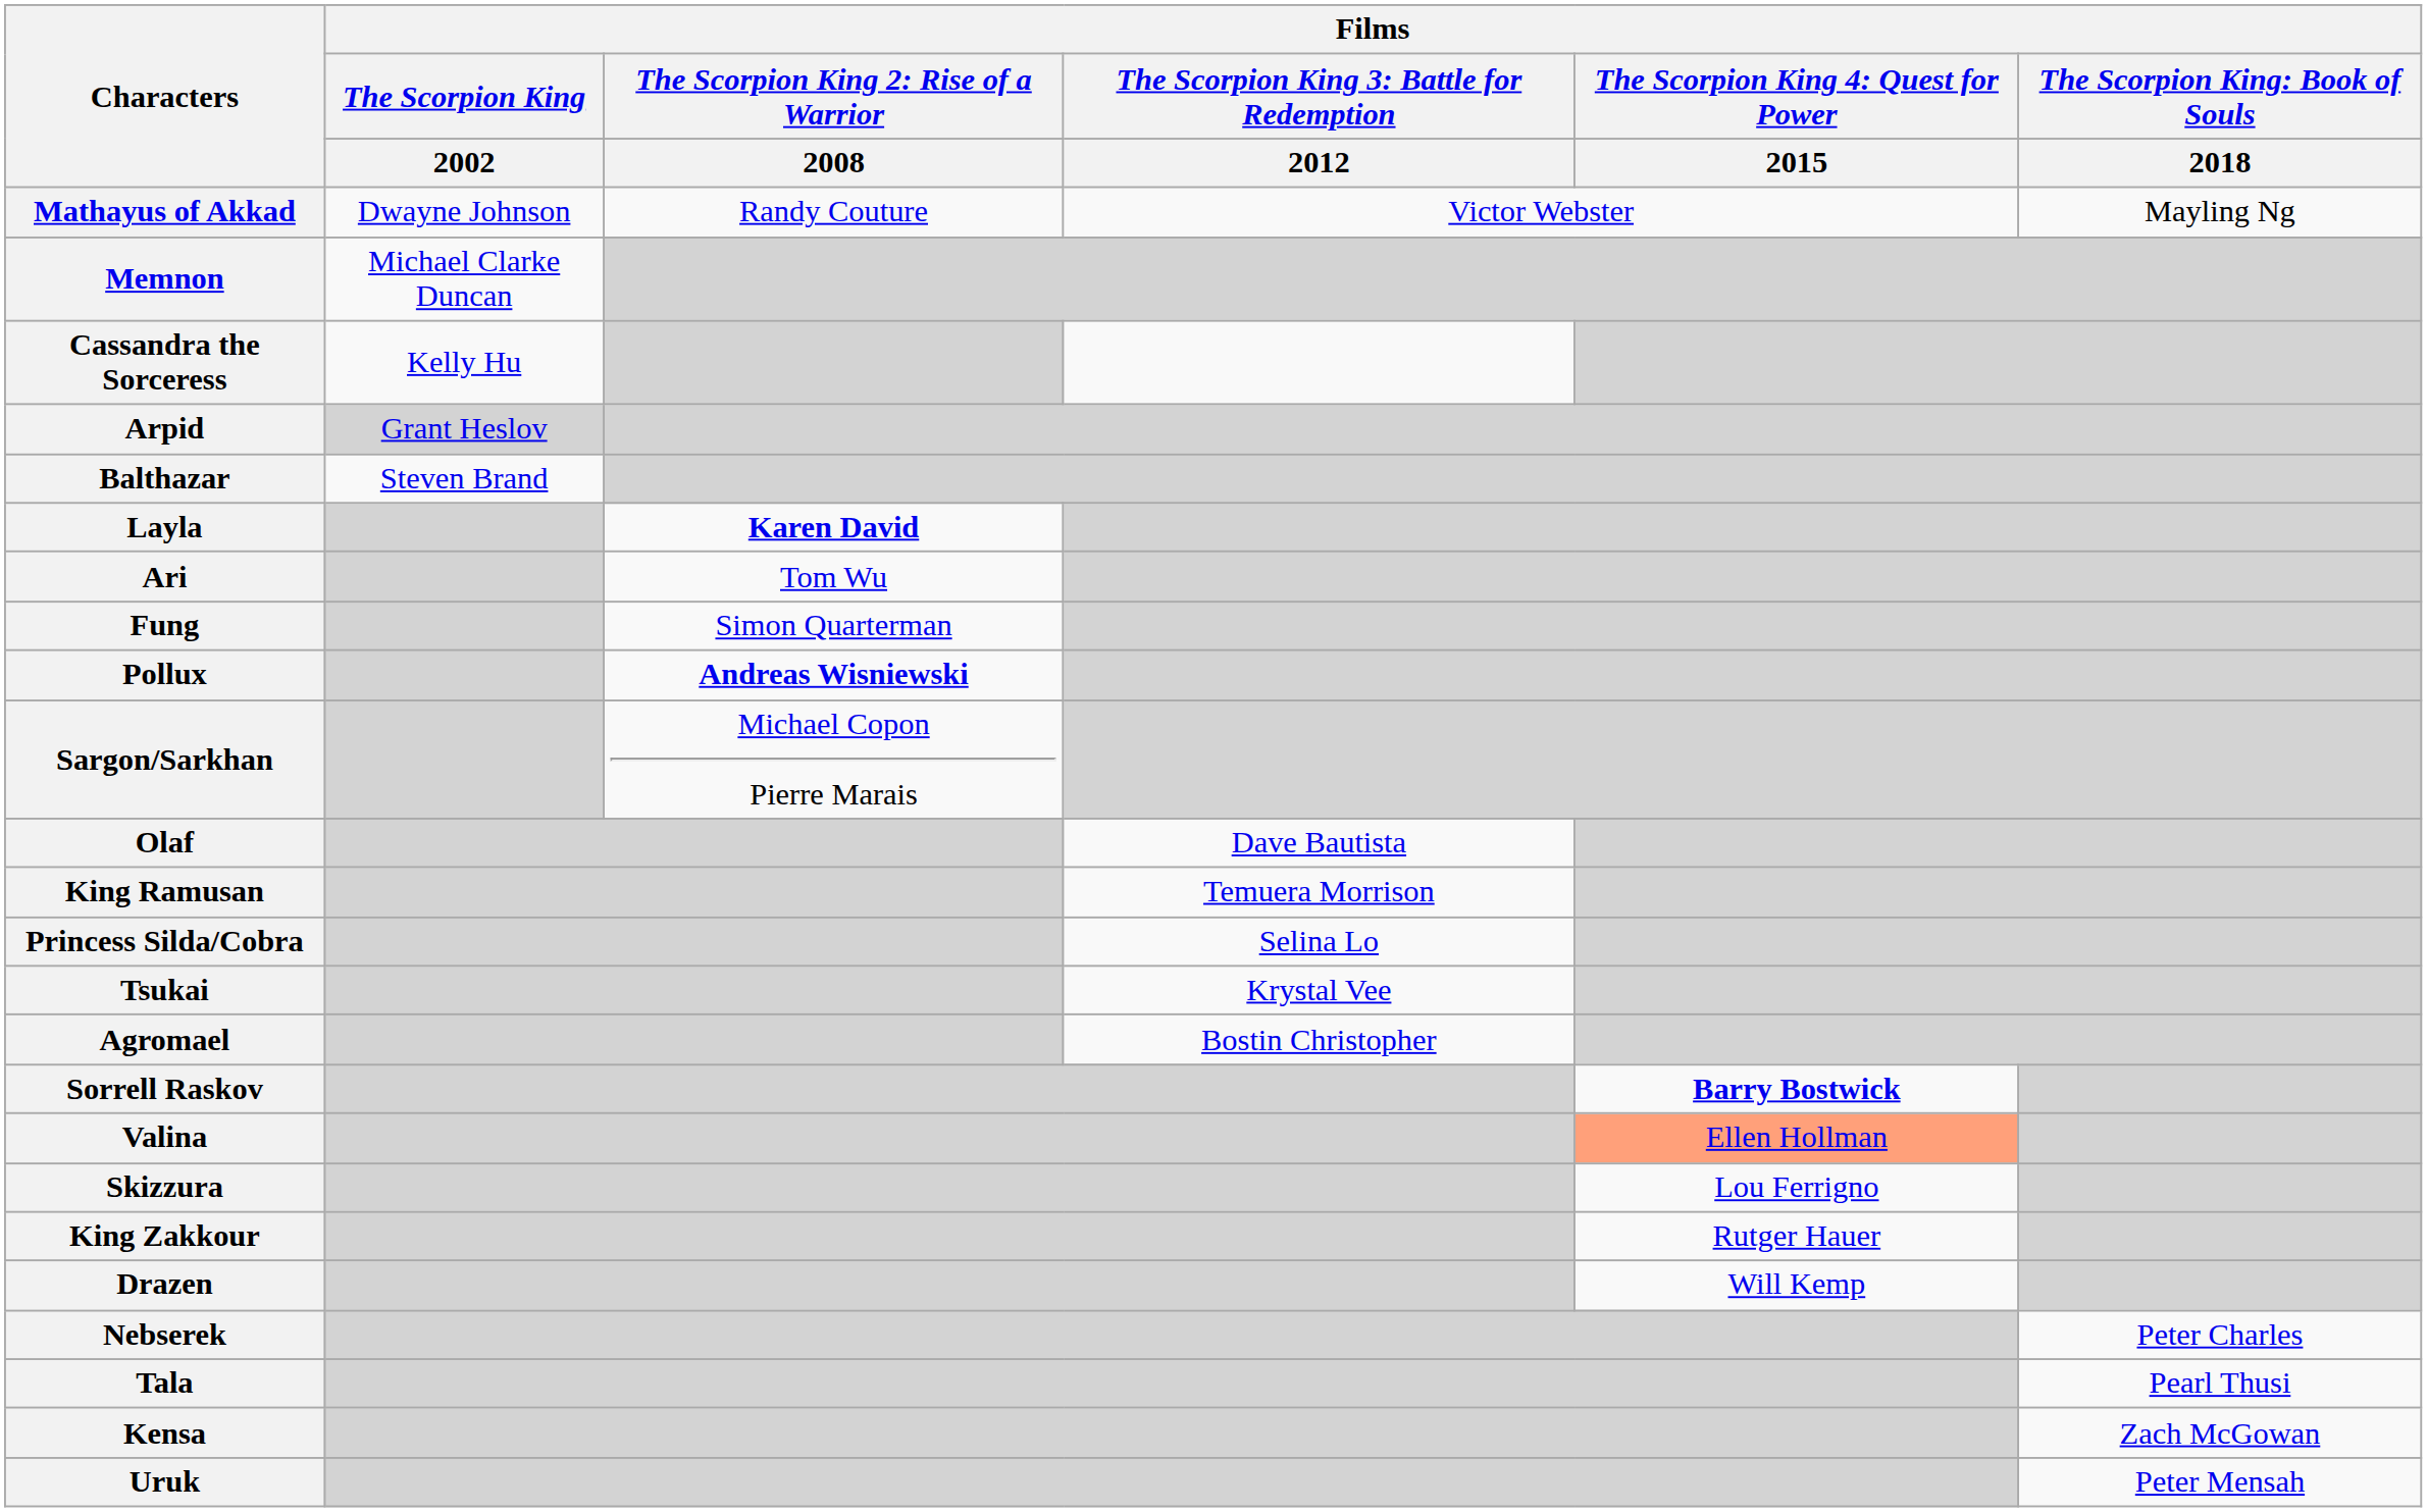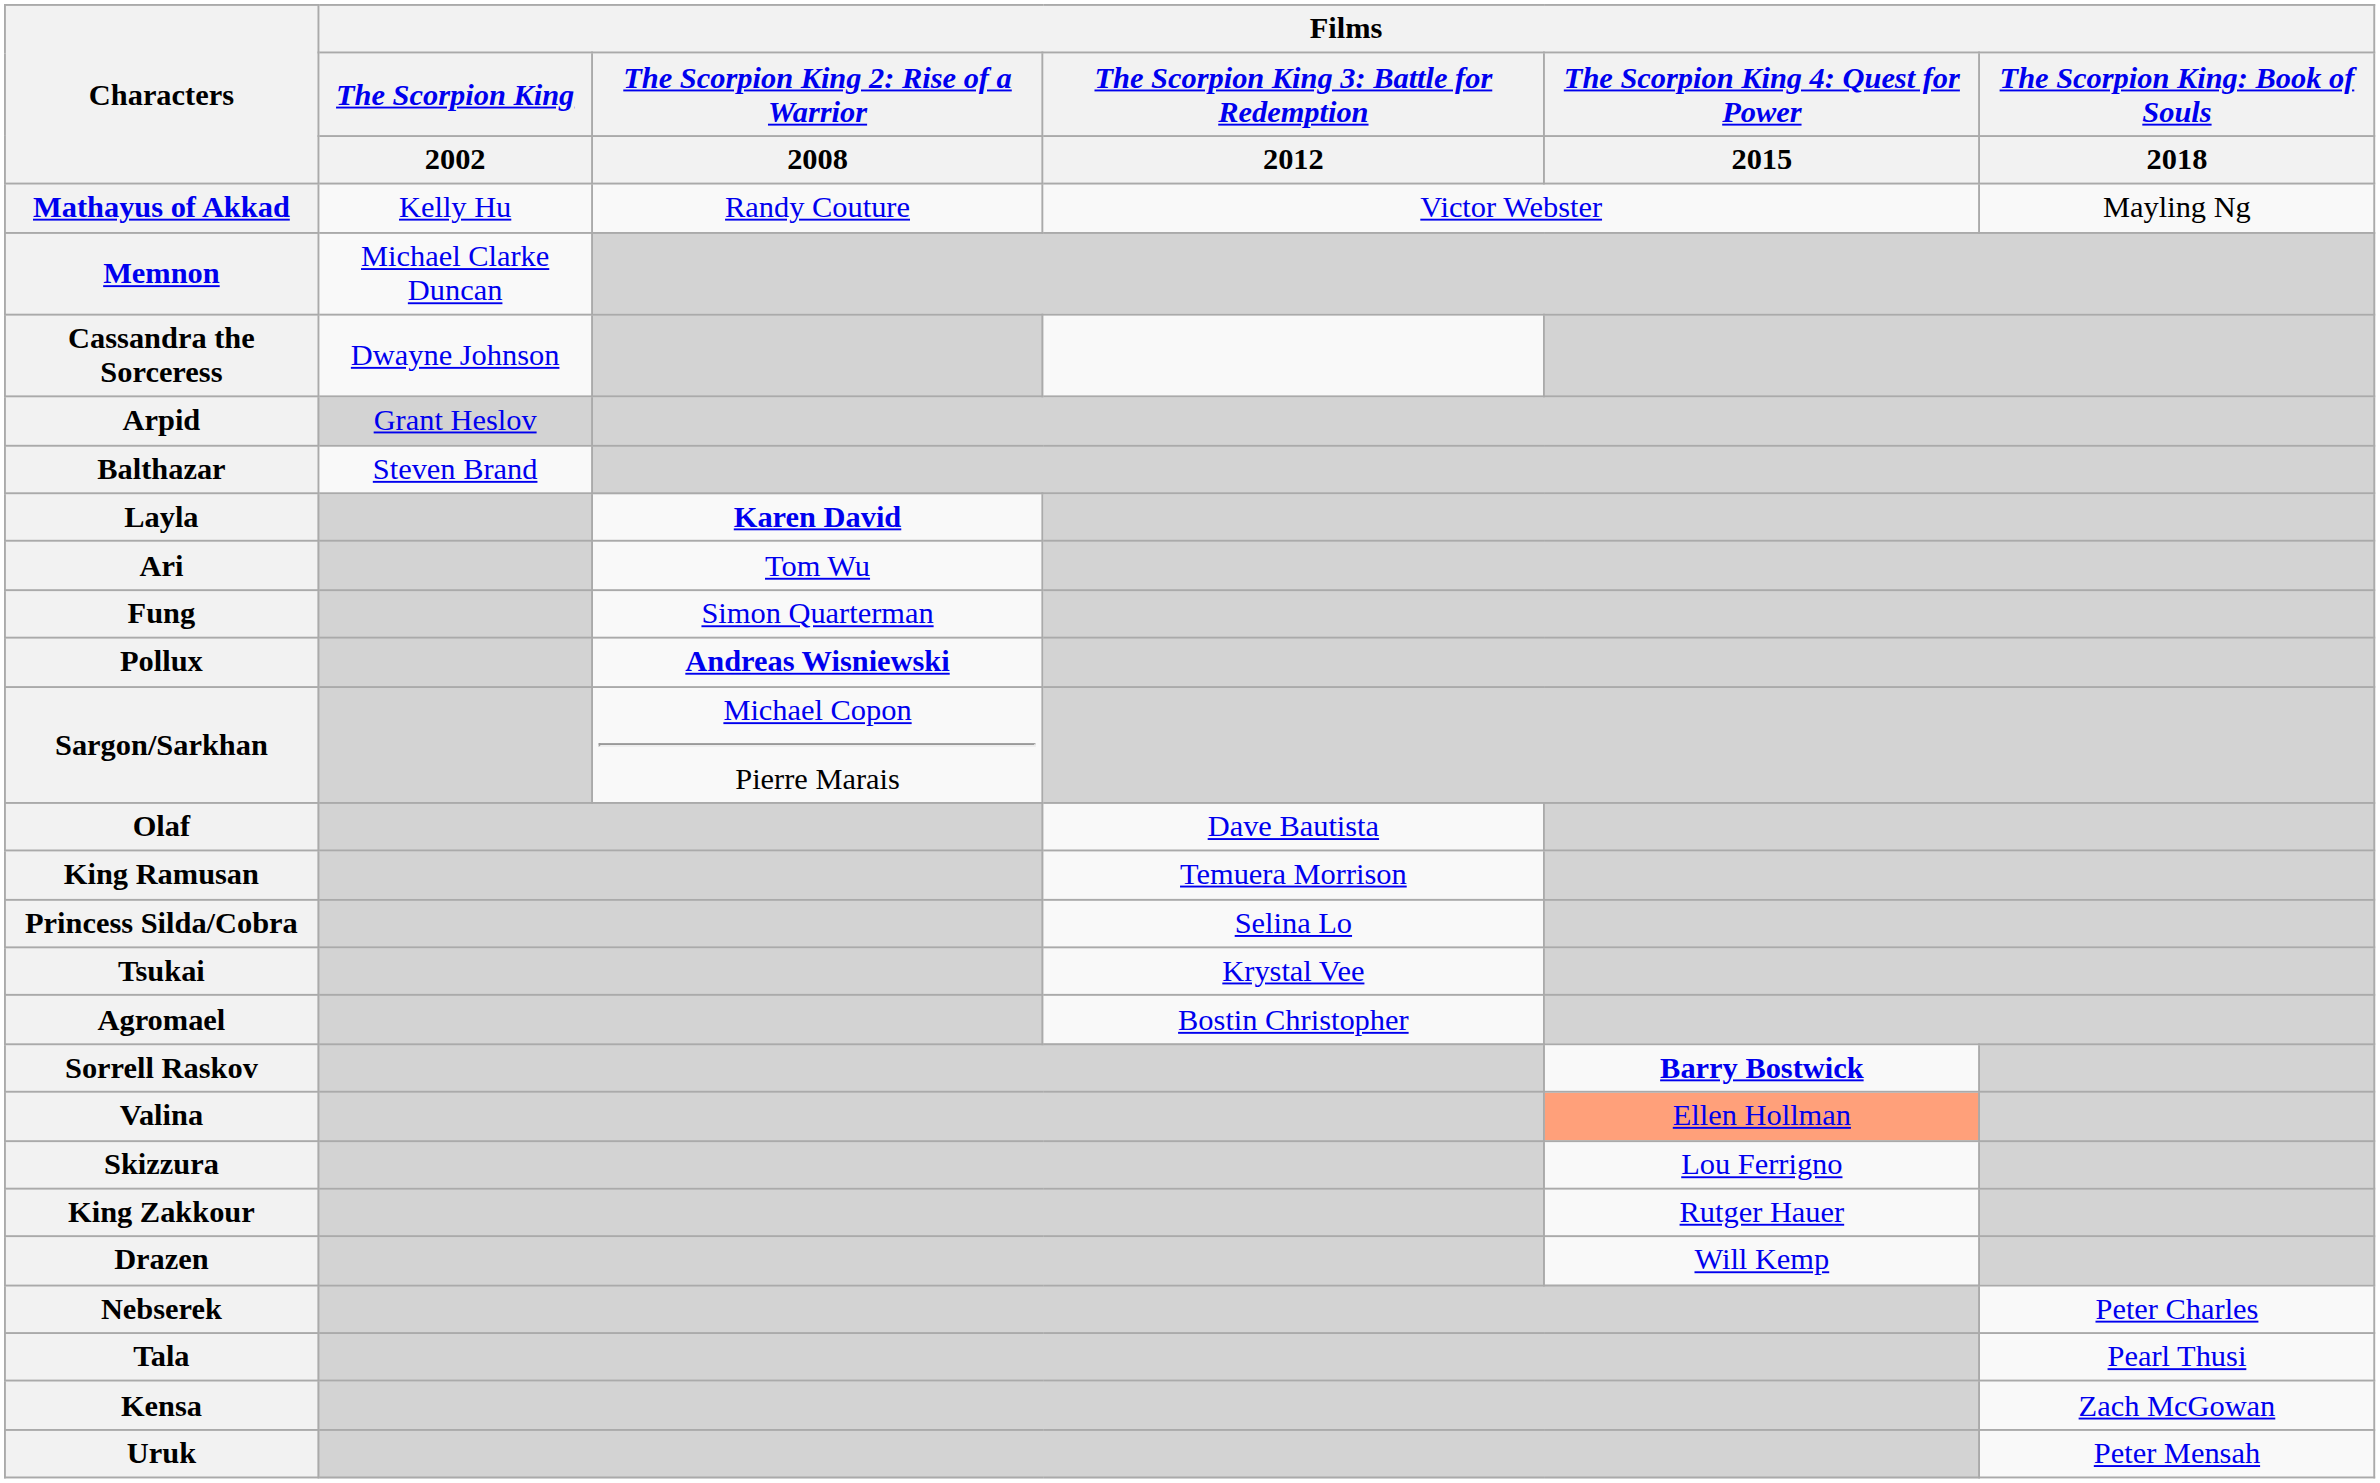Mathayus of Akkad | Films / The Scorpion King / 2002: Dwayne Johnson -> Kelly Hu
Cassandra the Sorceress | Films / The Scorpion King / 2002: Kelly Hu -> Dwayne Johnson
